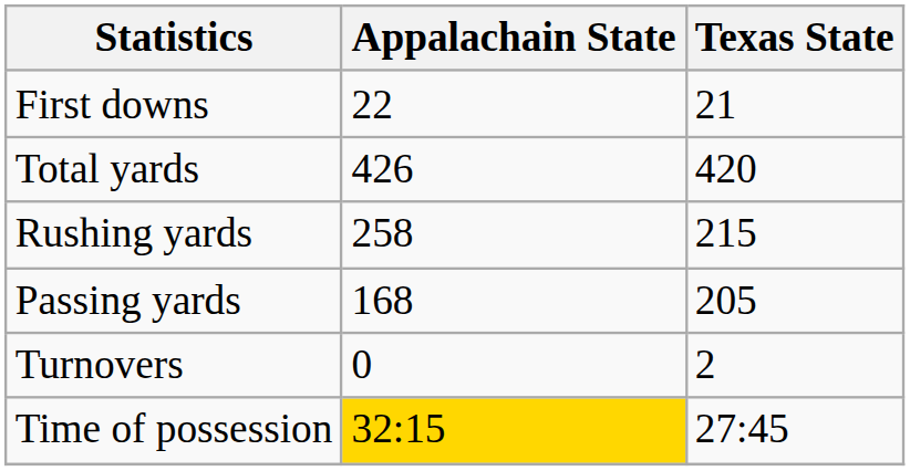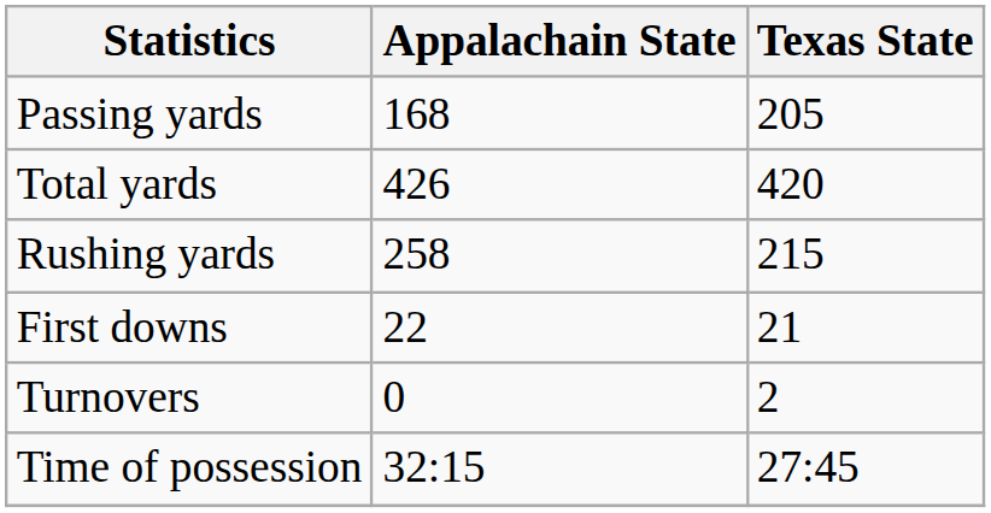rows swapped: First downs <-> Passing yards
Time of possession | Appalachain State: gold background -> no background
